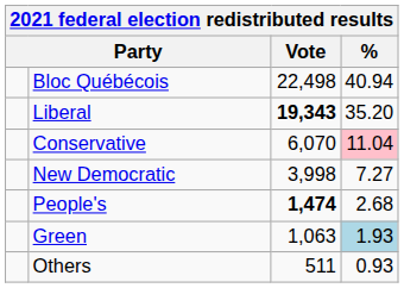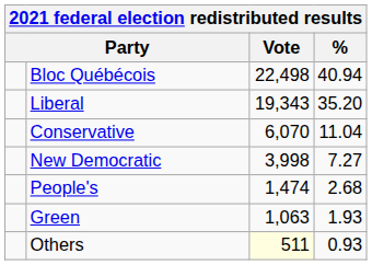Liberal | Vote: bold -> normal
Conservative | %: pink background -> no background
People's | Vote: bold -> normal
Green | %: lightblue background -> no background
Others | Vote: no background -> lightyellow background
